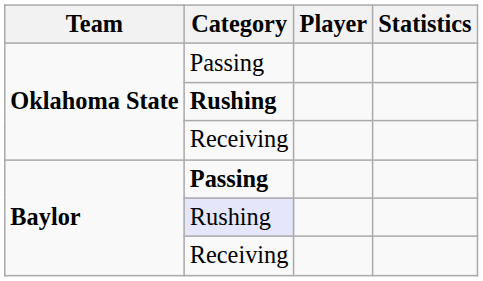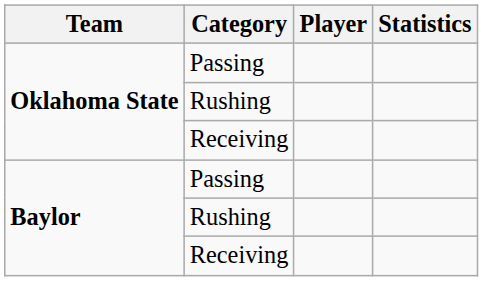Oklahoma State / Rushing | Category: bold -> normal
Baylor / Passing | Category: bold -> normal
Baylor / Rushing | Category: lavender background -> no background
